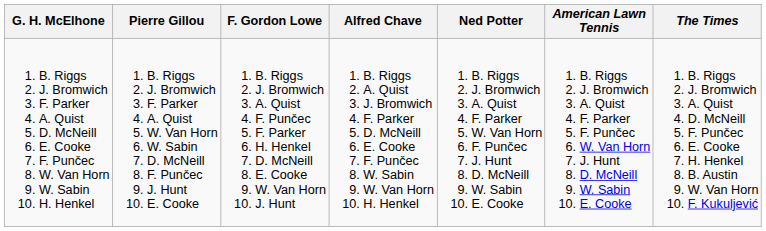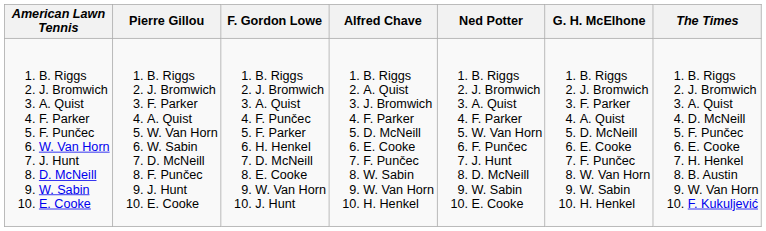columns swapped: American Lawn Tennis <-> G. H. McElhone
